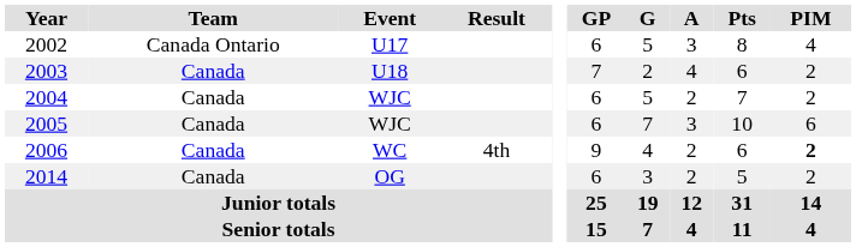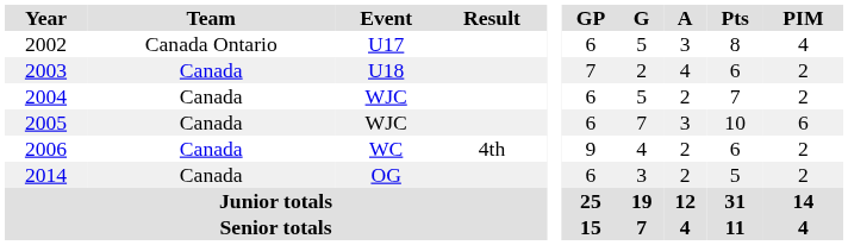2006 | PIM: bold -> normal
